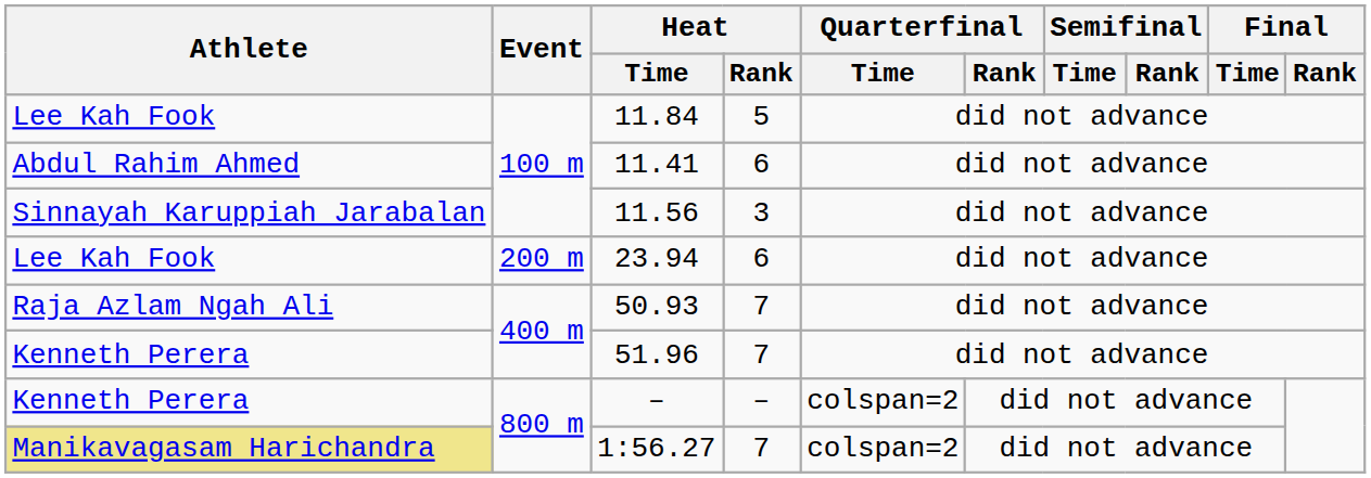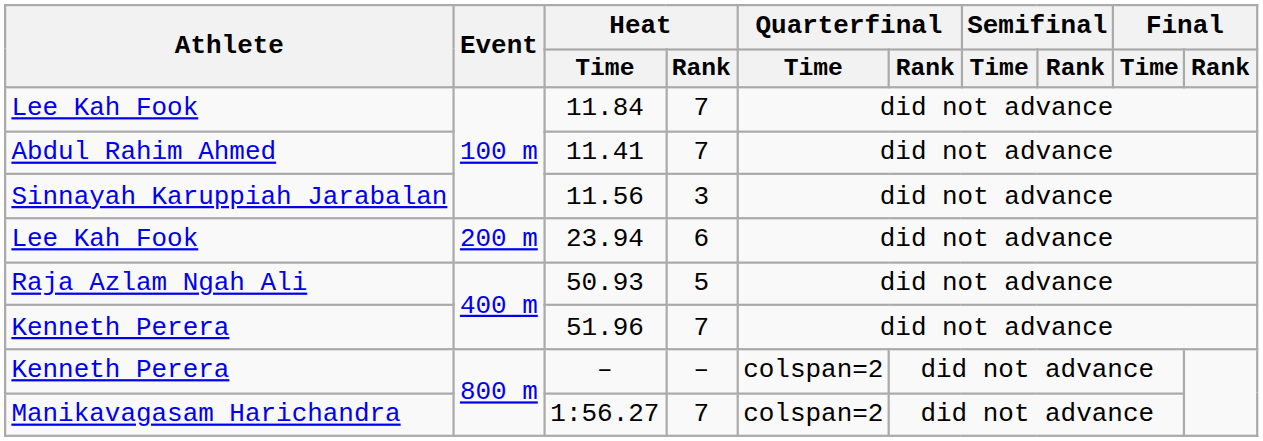11.84 | Heat / Rank: 5 -> 7
11.41 | Heat / Rank: 6 -> 7
50.93 | Heat / Rank: 7 -> 5
1:56.27 | Athlete: khaki background -> no background
